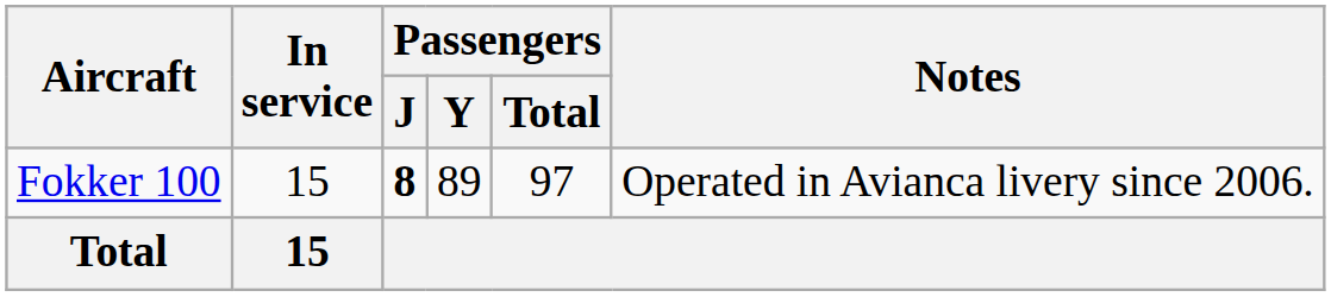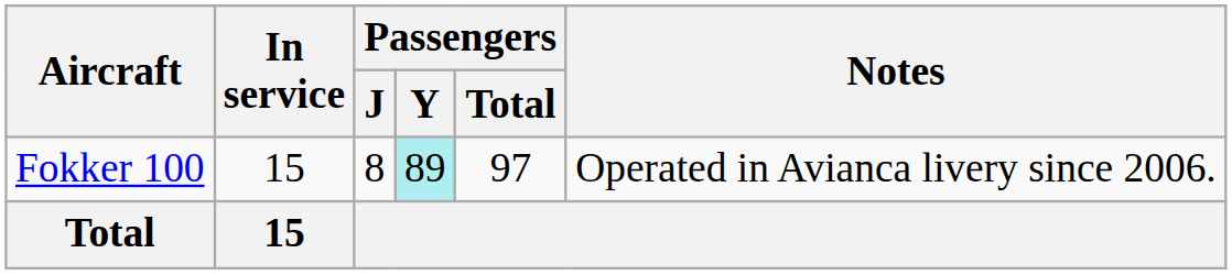Fokker 100 | Passengers / J: bold -> normal
Fokker 100 | Passengers / Y: no background -> paleturquoise background
